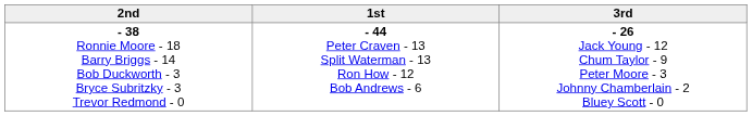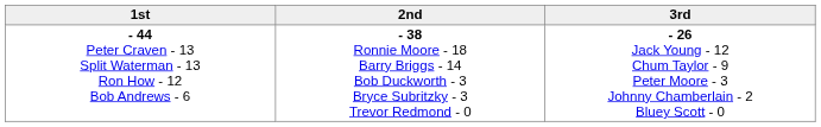columns swapped: 1st <-> 2nd
